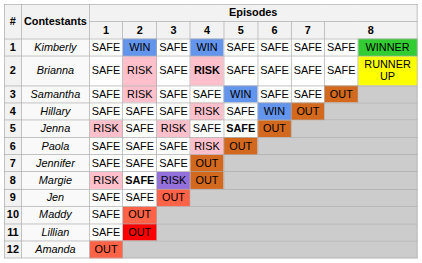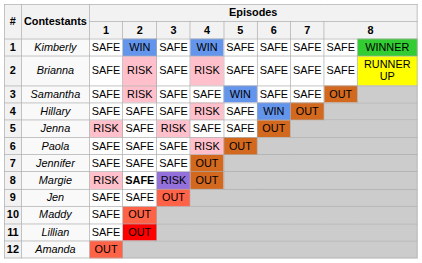Brianna | Episodes / 4: bold -> normal
Jenna | Episodes / 5: bold -> normal
